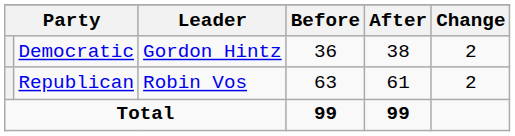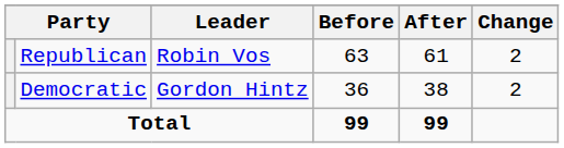rows swapped: Republican <-> Democratic
